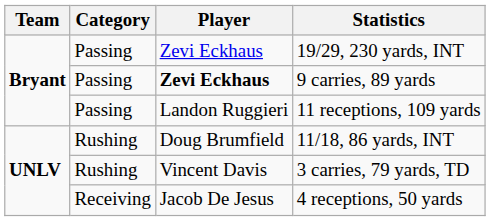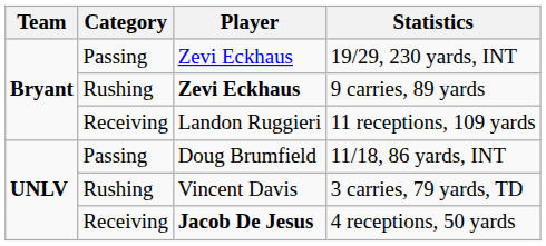9 carries, 89 yards | Category: Passing -> Rushing
11 receptions, 109 yards | Category: Passing -> Receiving
11/18, 86 yards, INT | Category: Rushing -> Passing
4 receptions, 50 yards | Player: normal -> bold
